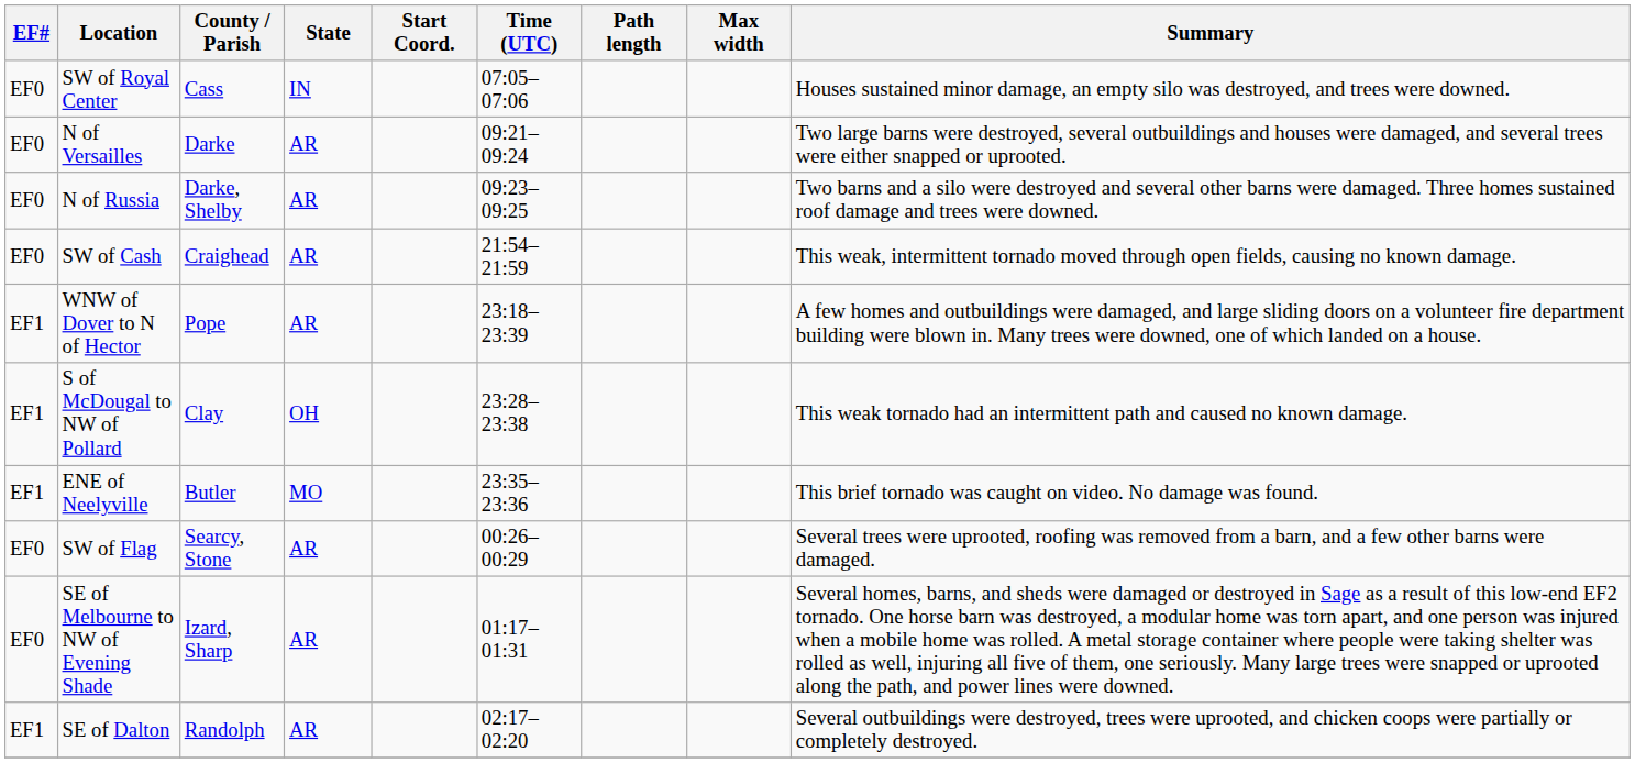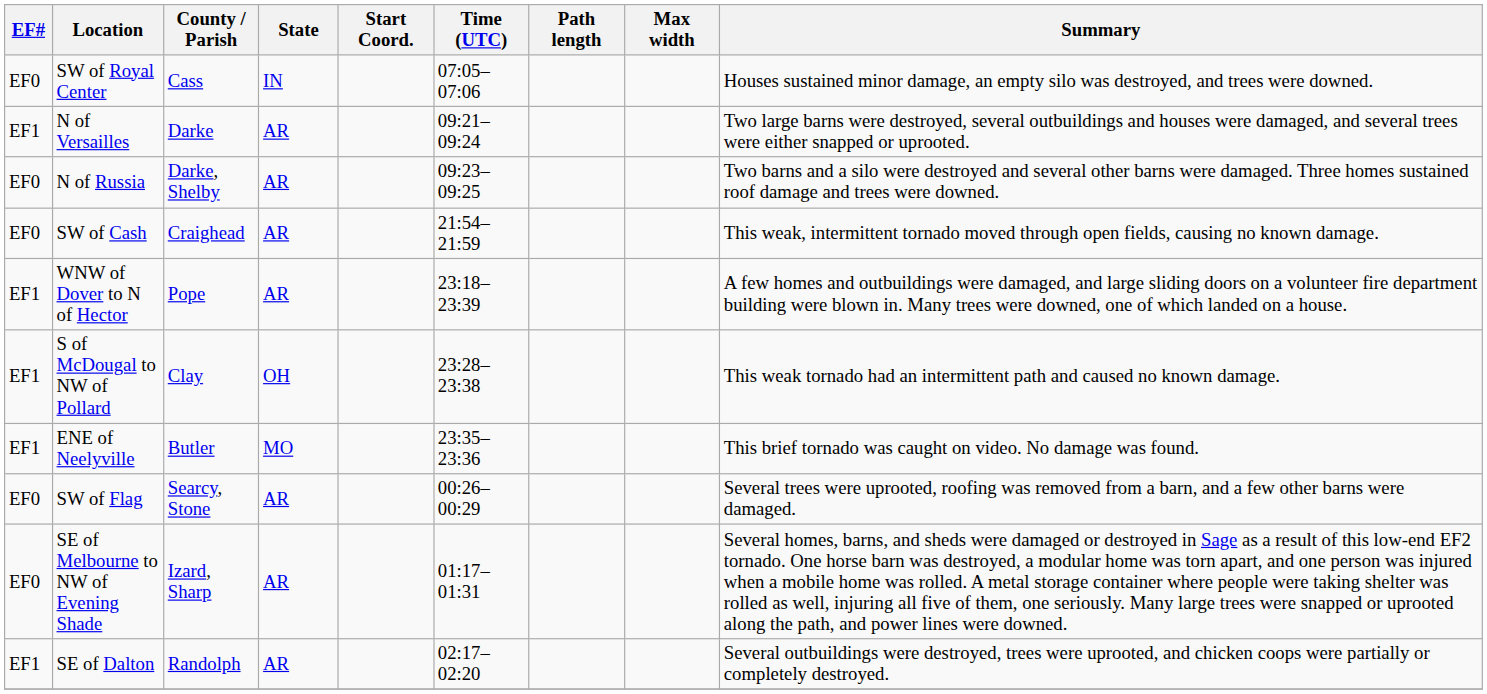N of Versailles | EF#: EF0 -> EF1
